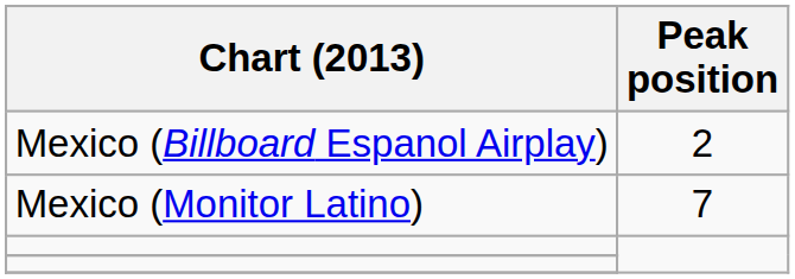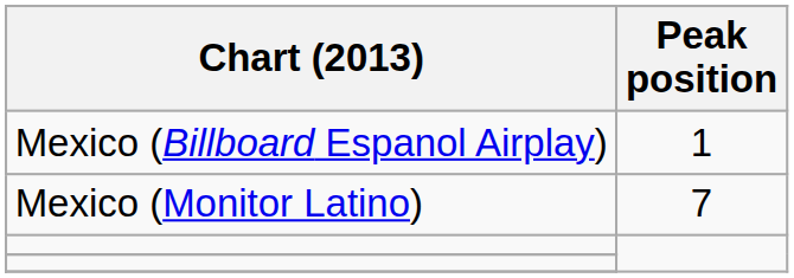row 2 | Peak position: 2 -> 1
